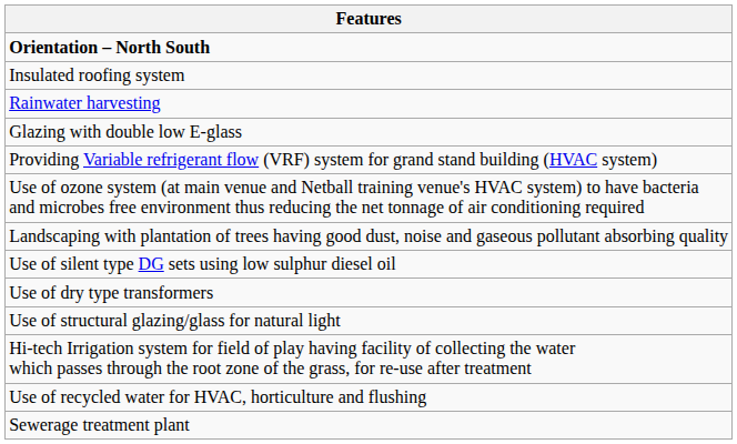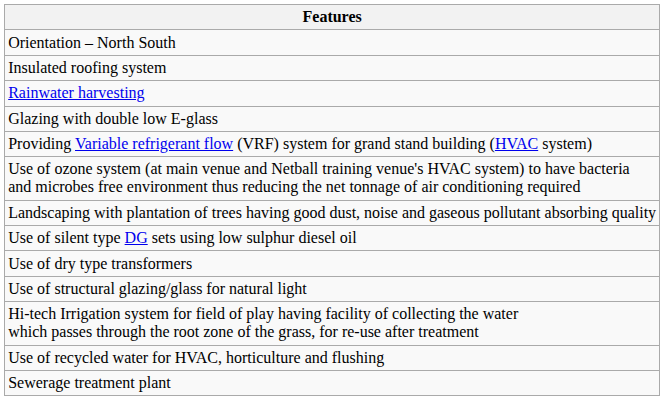row 2 | column 1: bold -> normal
